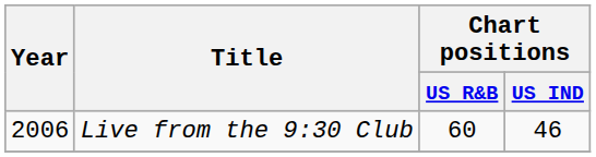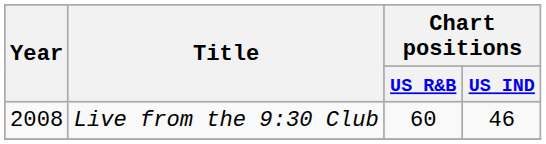Live from the 9:30 Club | Year: 2006 -> 2008
